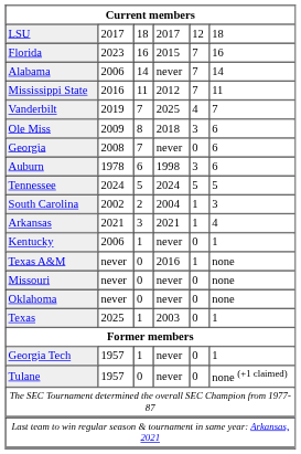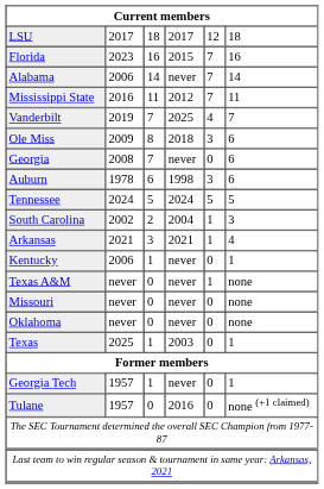Texas A&M | column 4: 2016 -> never
Tulane | column 4: never -> 2016
